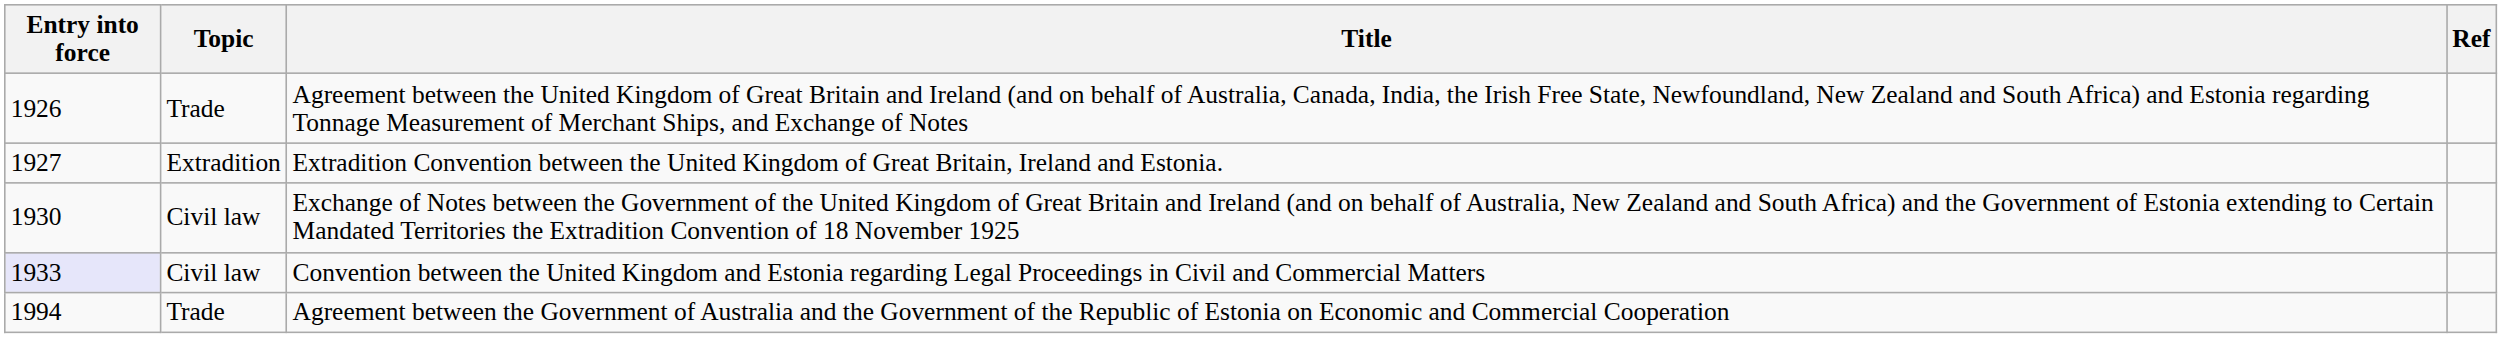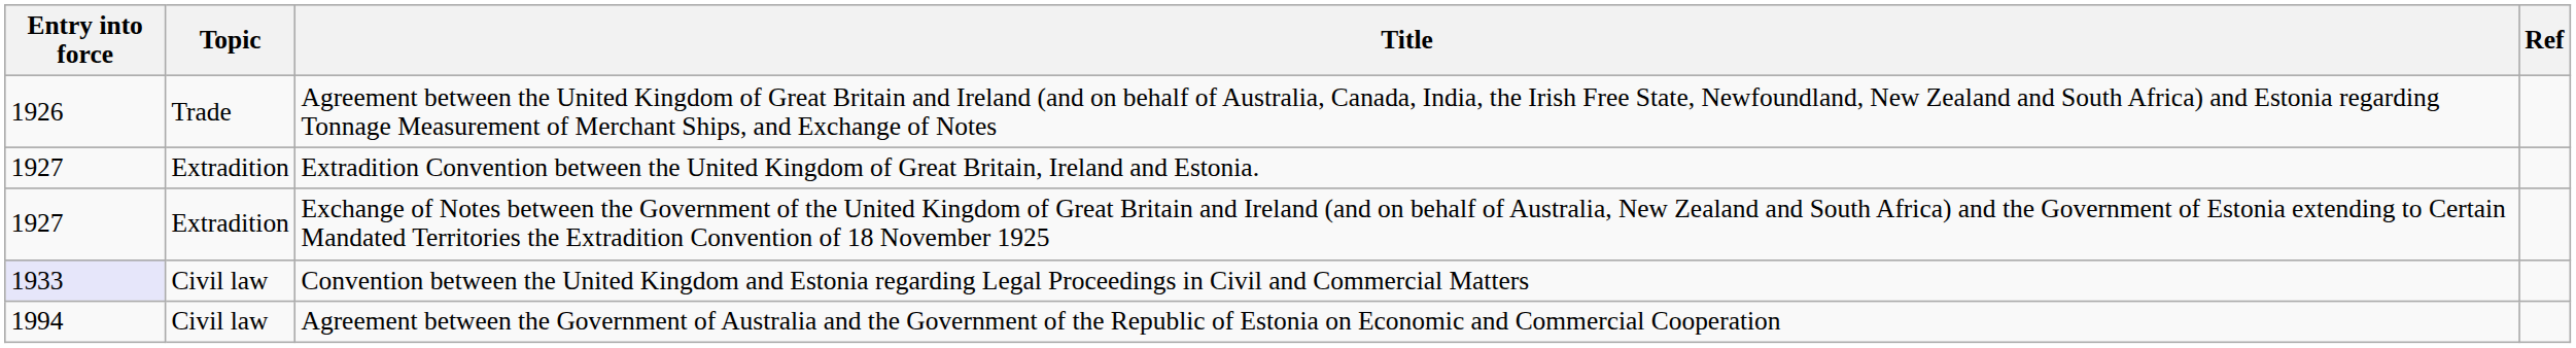row 4 | Entry into force: 1930 -> 1927
row 4 | Topic: Civil law -> Extradition
row 6 | Topic: Trade -> Civil law
